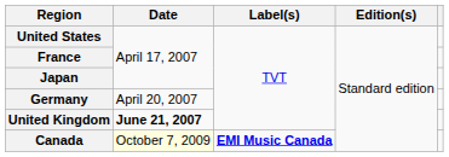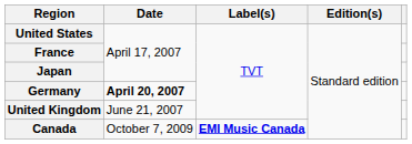Germany | Date: normal -> bold
United Kingdom | Date: bold -> normal
Canada | Date: lightyellow background -> no background
